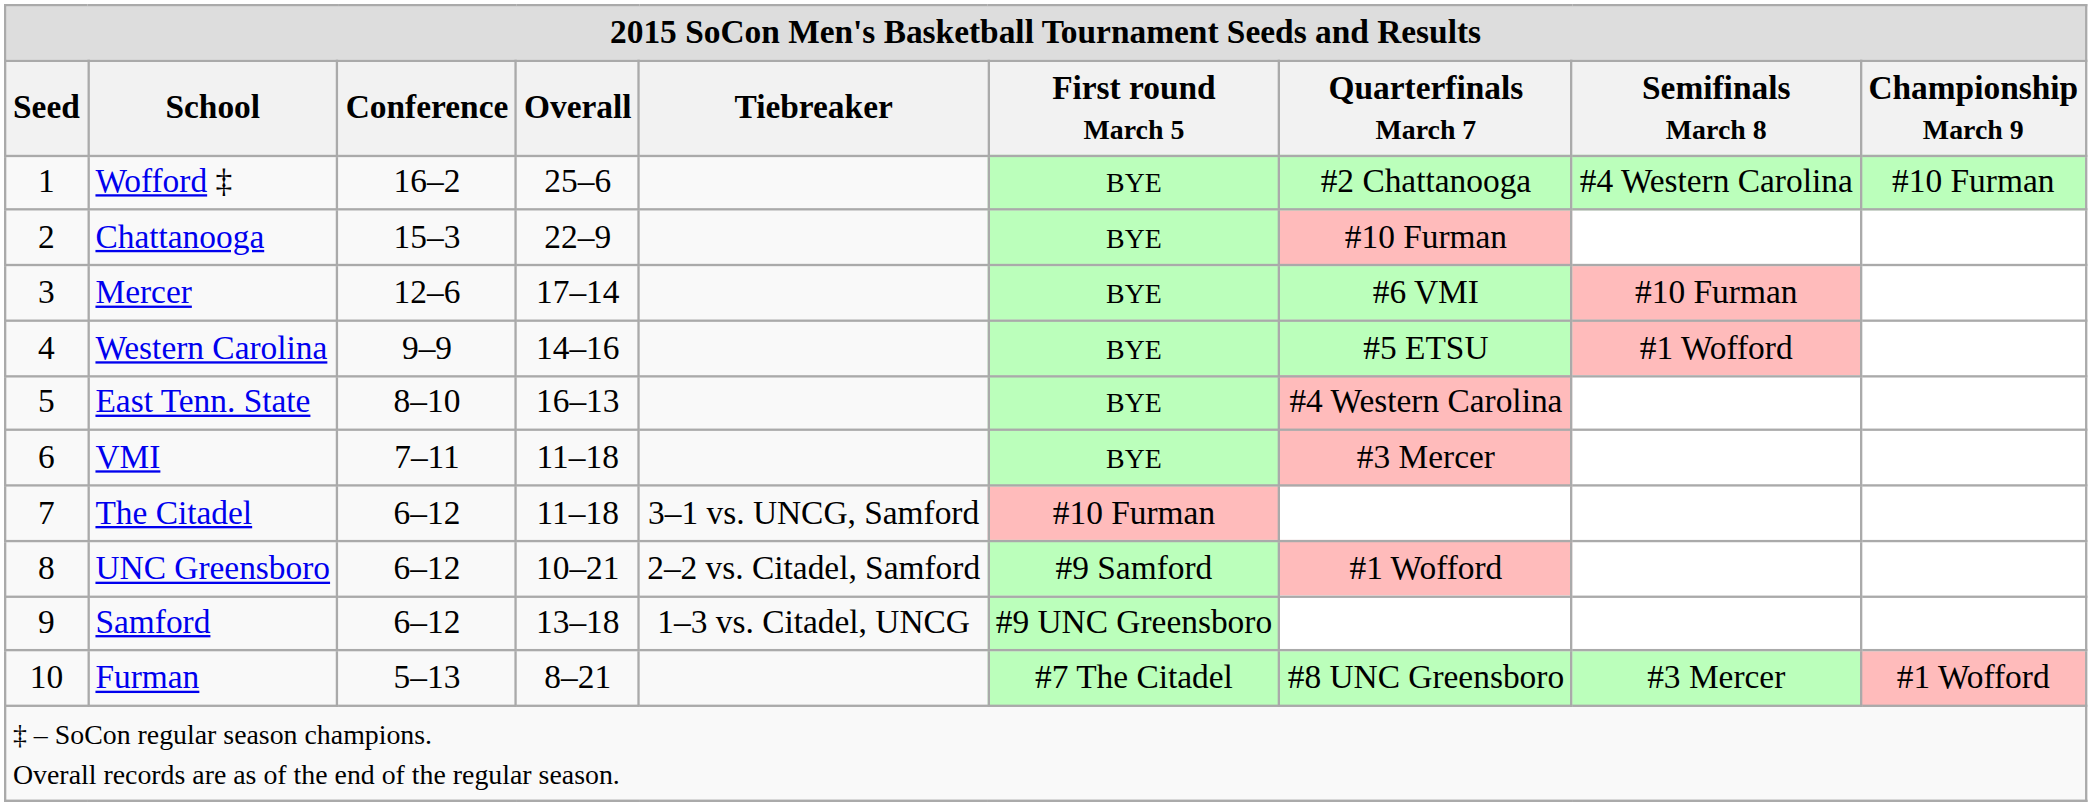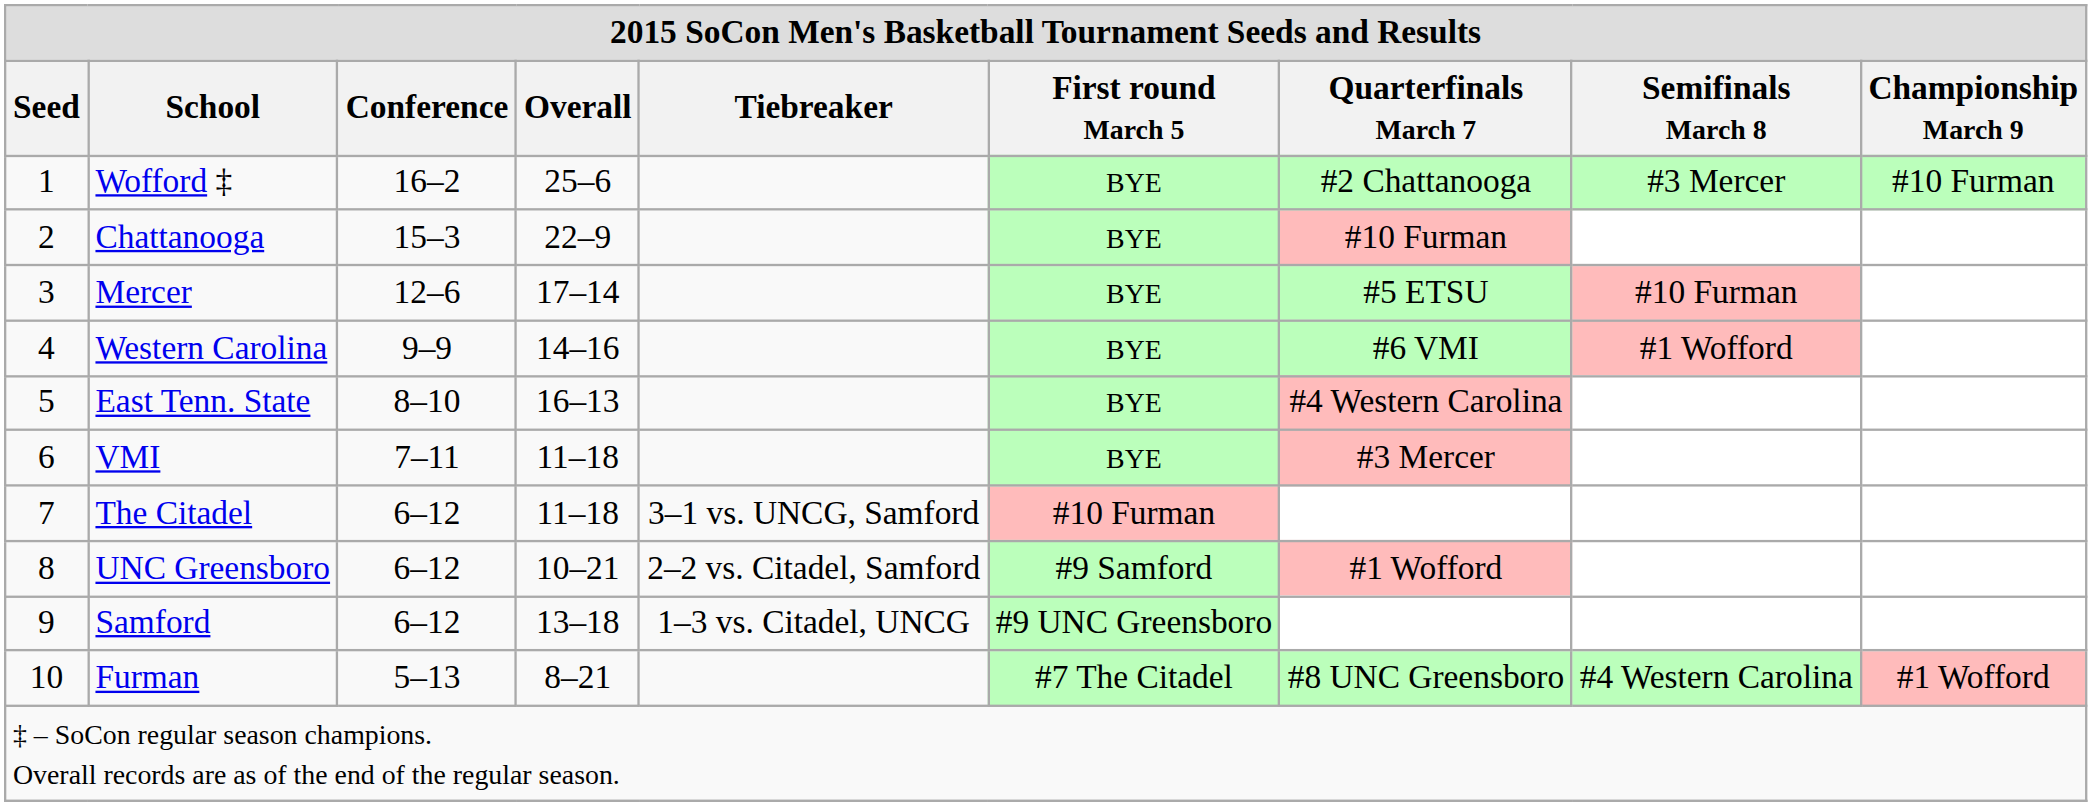Wofford ‡ | Semifinals March 8: #4 Western Carolina -> #3 Mercer
Mercer | Quarterfinals March 7: #6 VMI -> #5 ETSU
Western Carolina | Quarterfinals March 7: #5 ETSU -> #6 VMI
Furman | Semifinals March 8: #3 Mercer -> #4 Western Carolina
